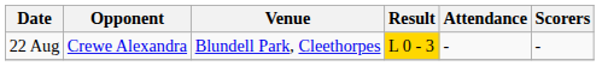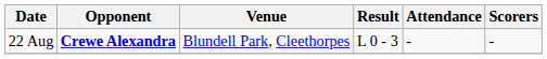22 Aug | Opponent: normal -> bold
22 Aug | Result: gold background -> no background
